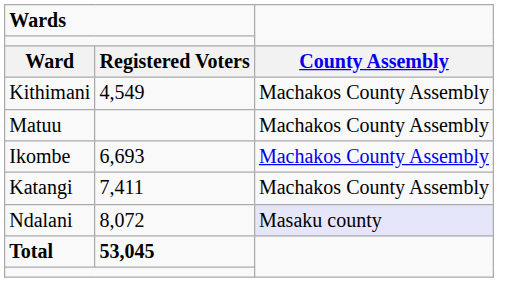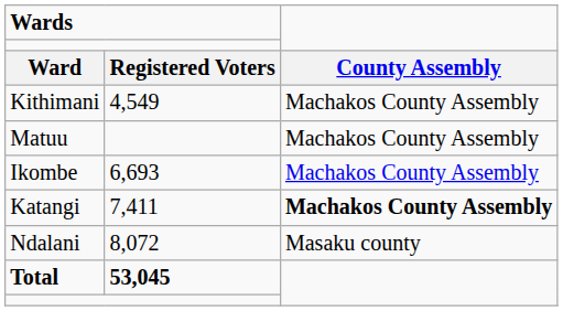Katangi | column 3: normal -> bold
Ndalani | column 3: lavender background -> no background
